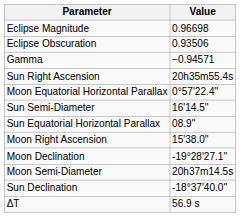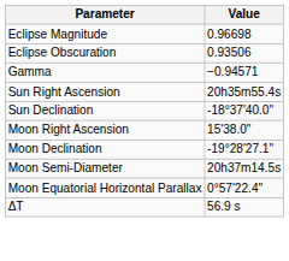rows swapped: Sun Declination <-> Moon Equatorial Horizontal Parallax
- row: Sun Semi-Diameter | 16'14.5"
- row: Sun Equatorial Horizontal Parallax | 08.9"
